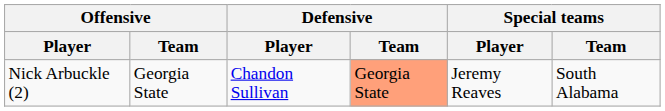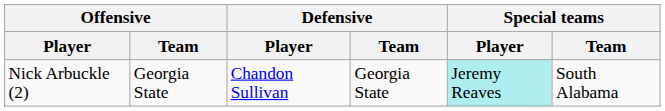Nick Arbuckle (2) | Defensive / Team: lightsalmon background -> no background
Nick Arbuckle (2) | Special teams / Player: no background -> paleturquoise background
